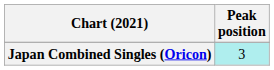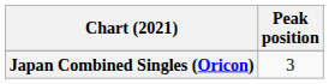row 2 | Peak position: paleturquoise background -> no background
